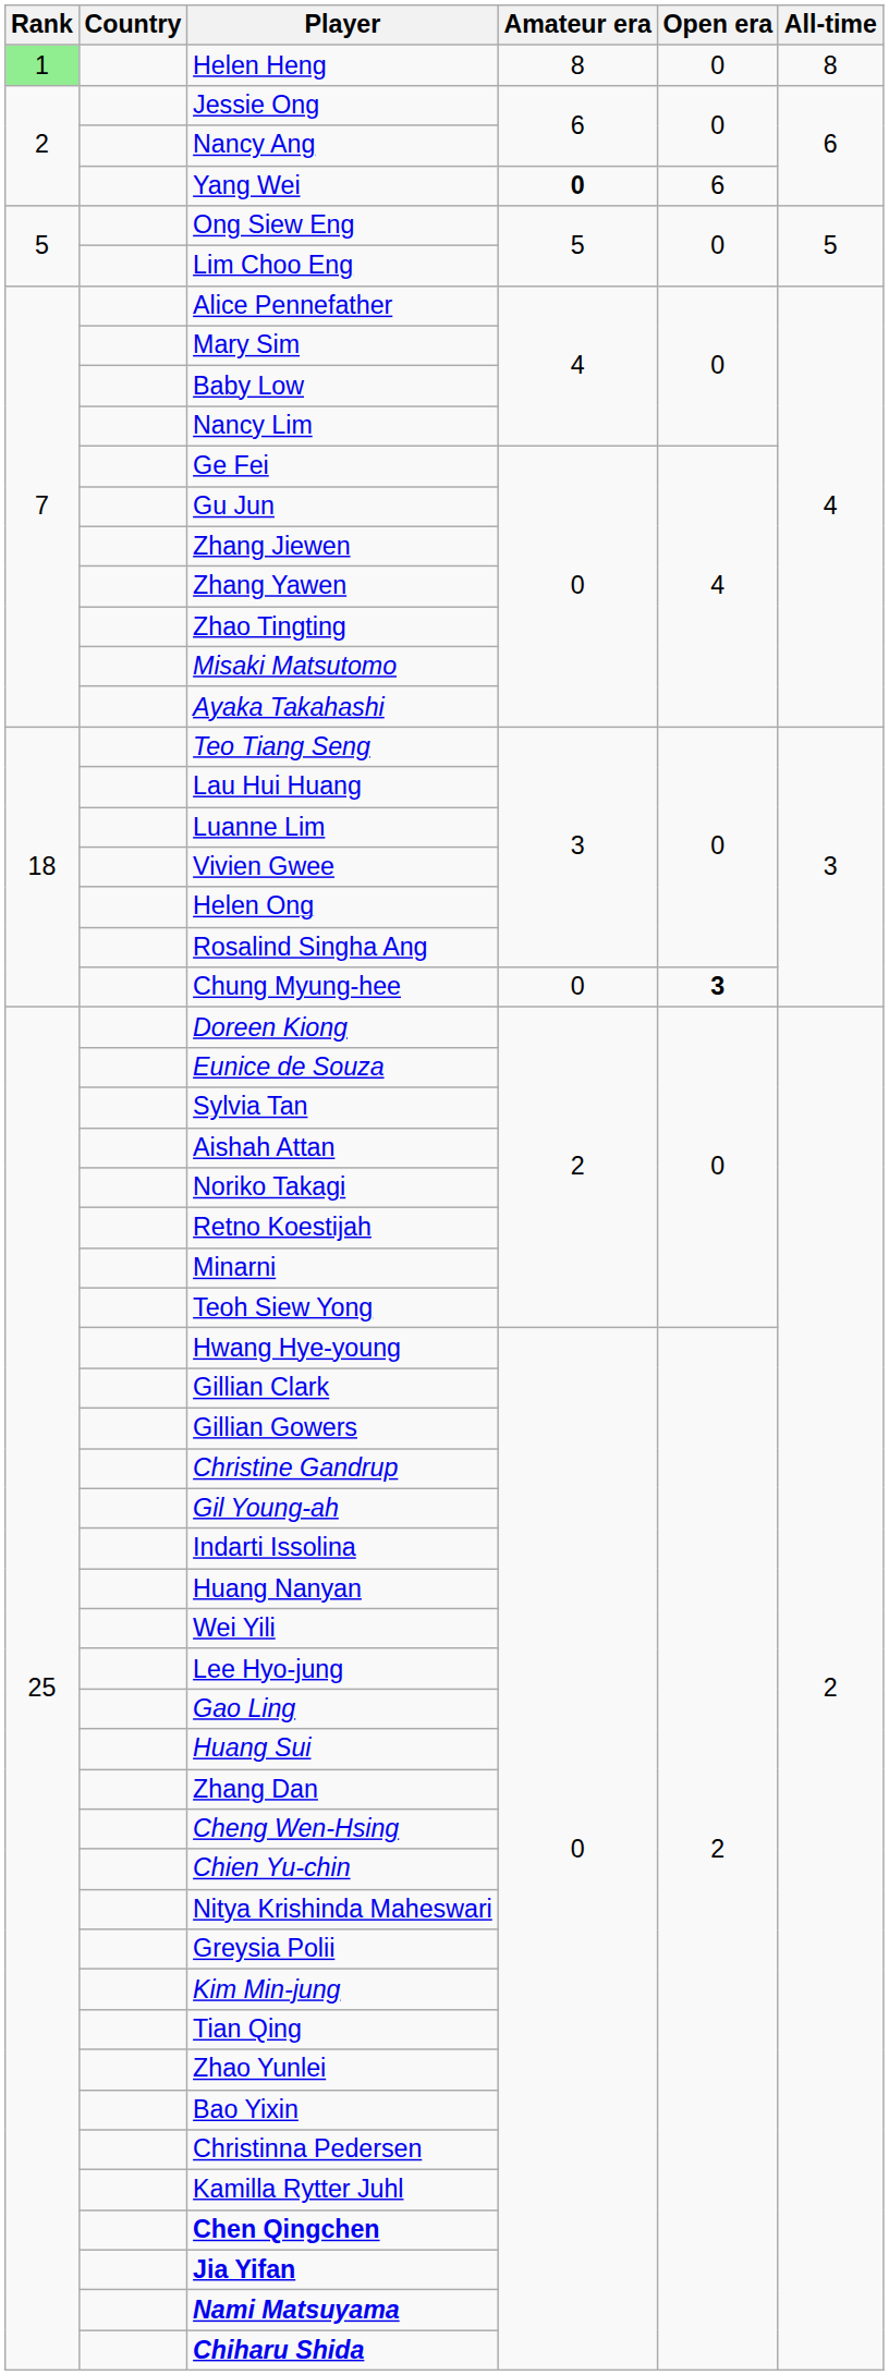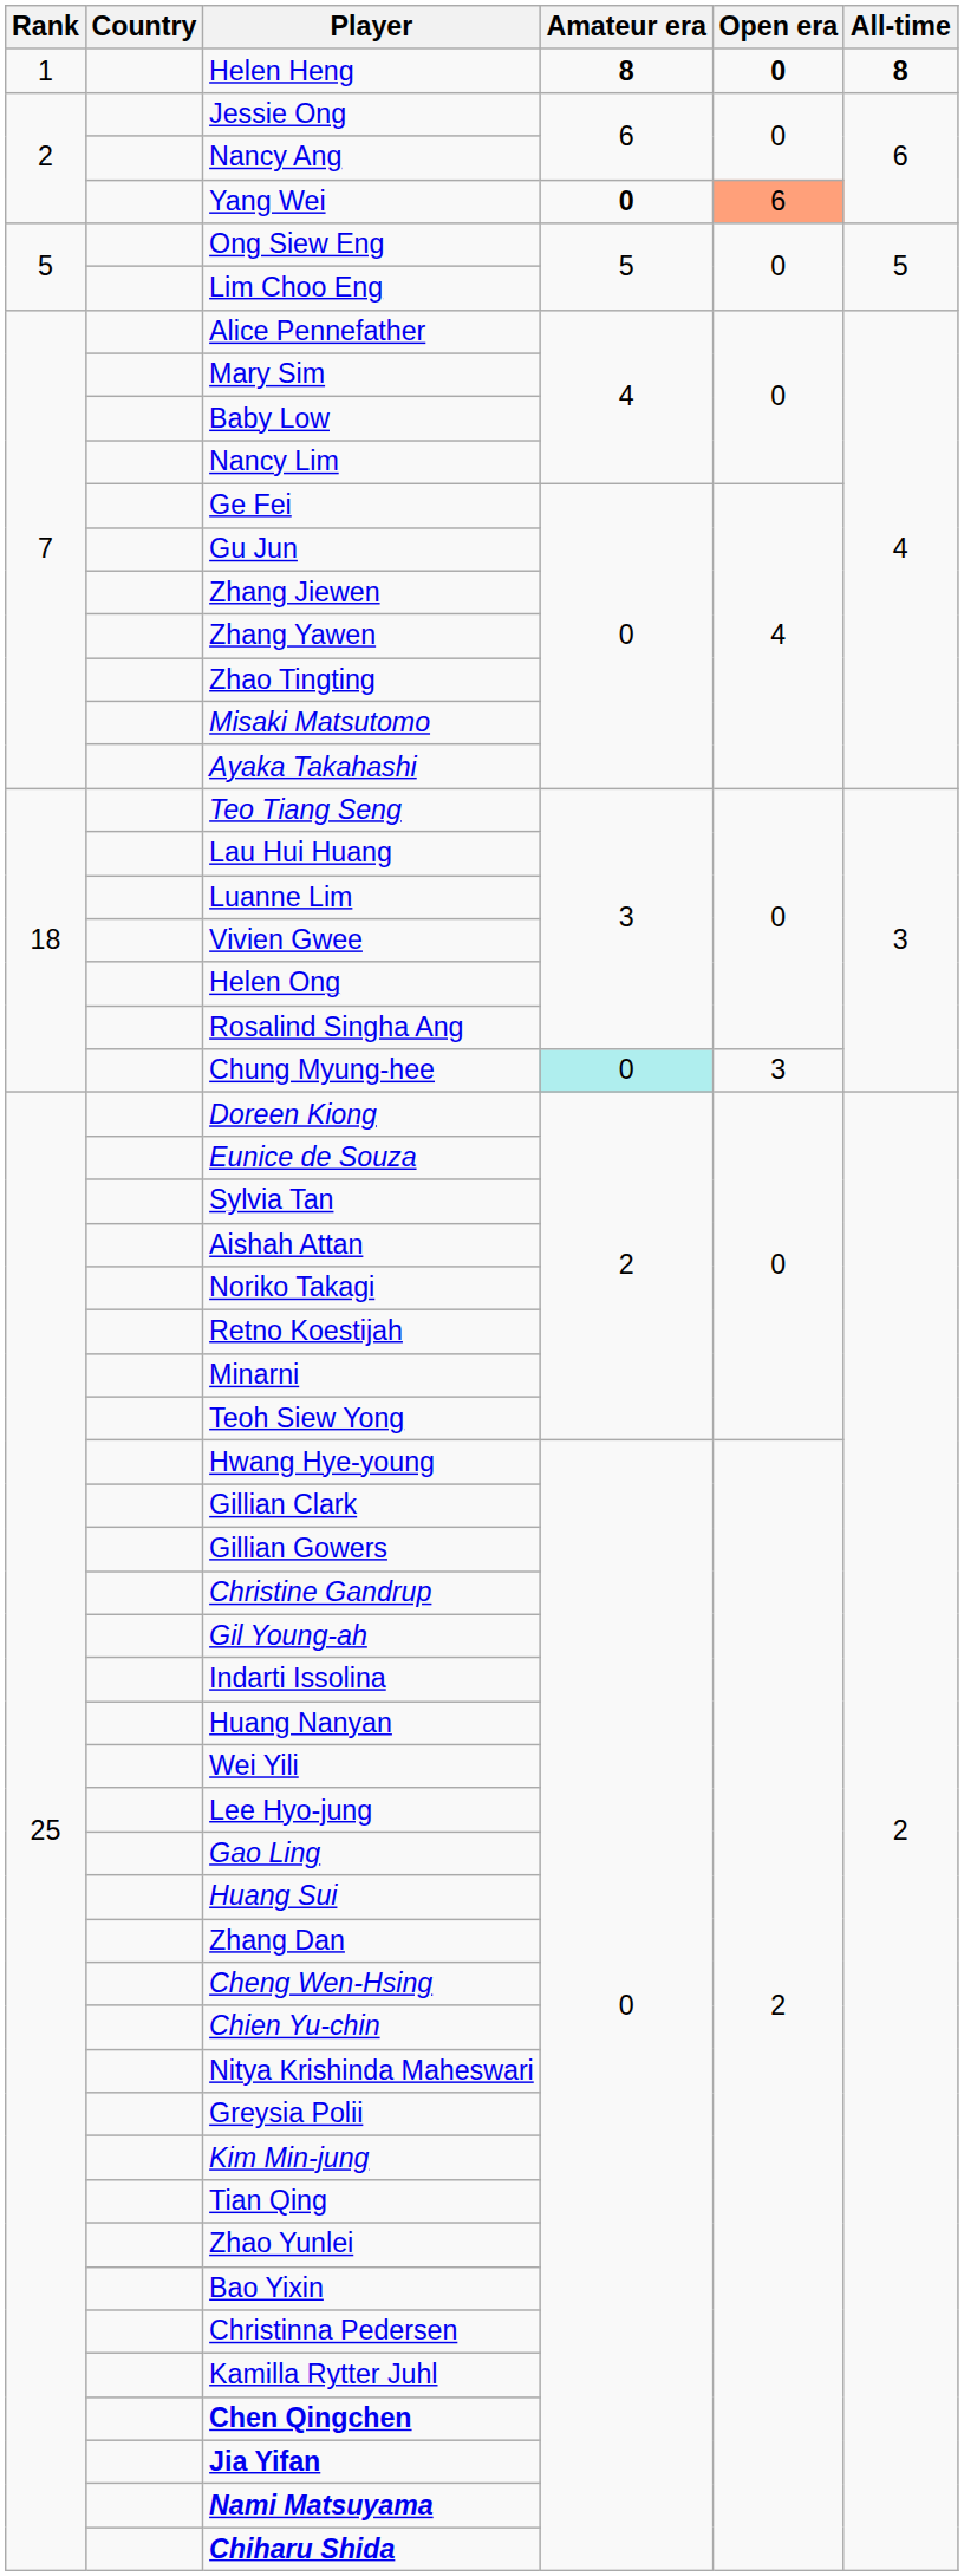Helen Heng | Rank: lightgreen background -> no background
Helen Heng | Amateur era: normal -> bold
Helen Heng | Open era: normal -> bold
Helen Heng | All-time: normal -> bold
Yang Wei | Open era: no background -> lightsalmon background
Chung Myung-hee | Amateur era: no background -> paleturquoise background
Chung Myung-hee | Open era: bold -> normal
